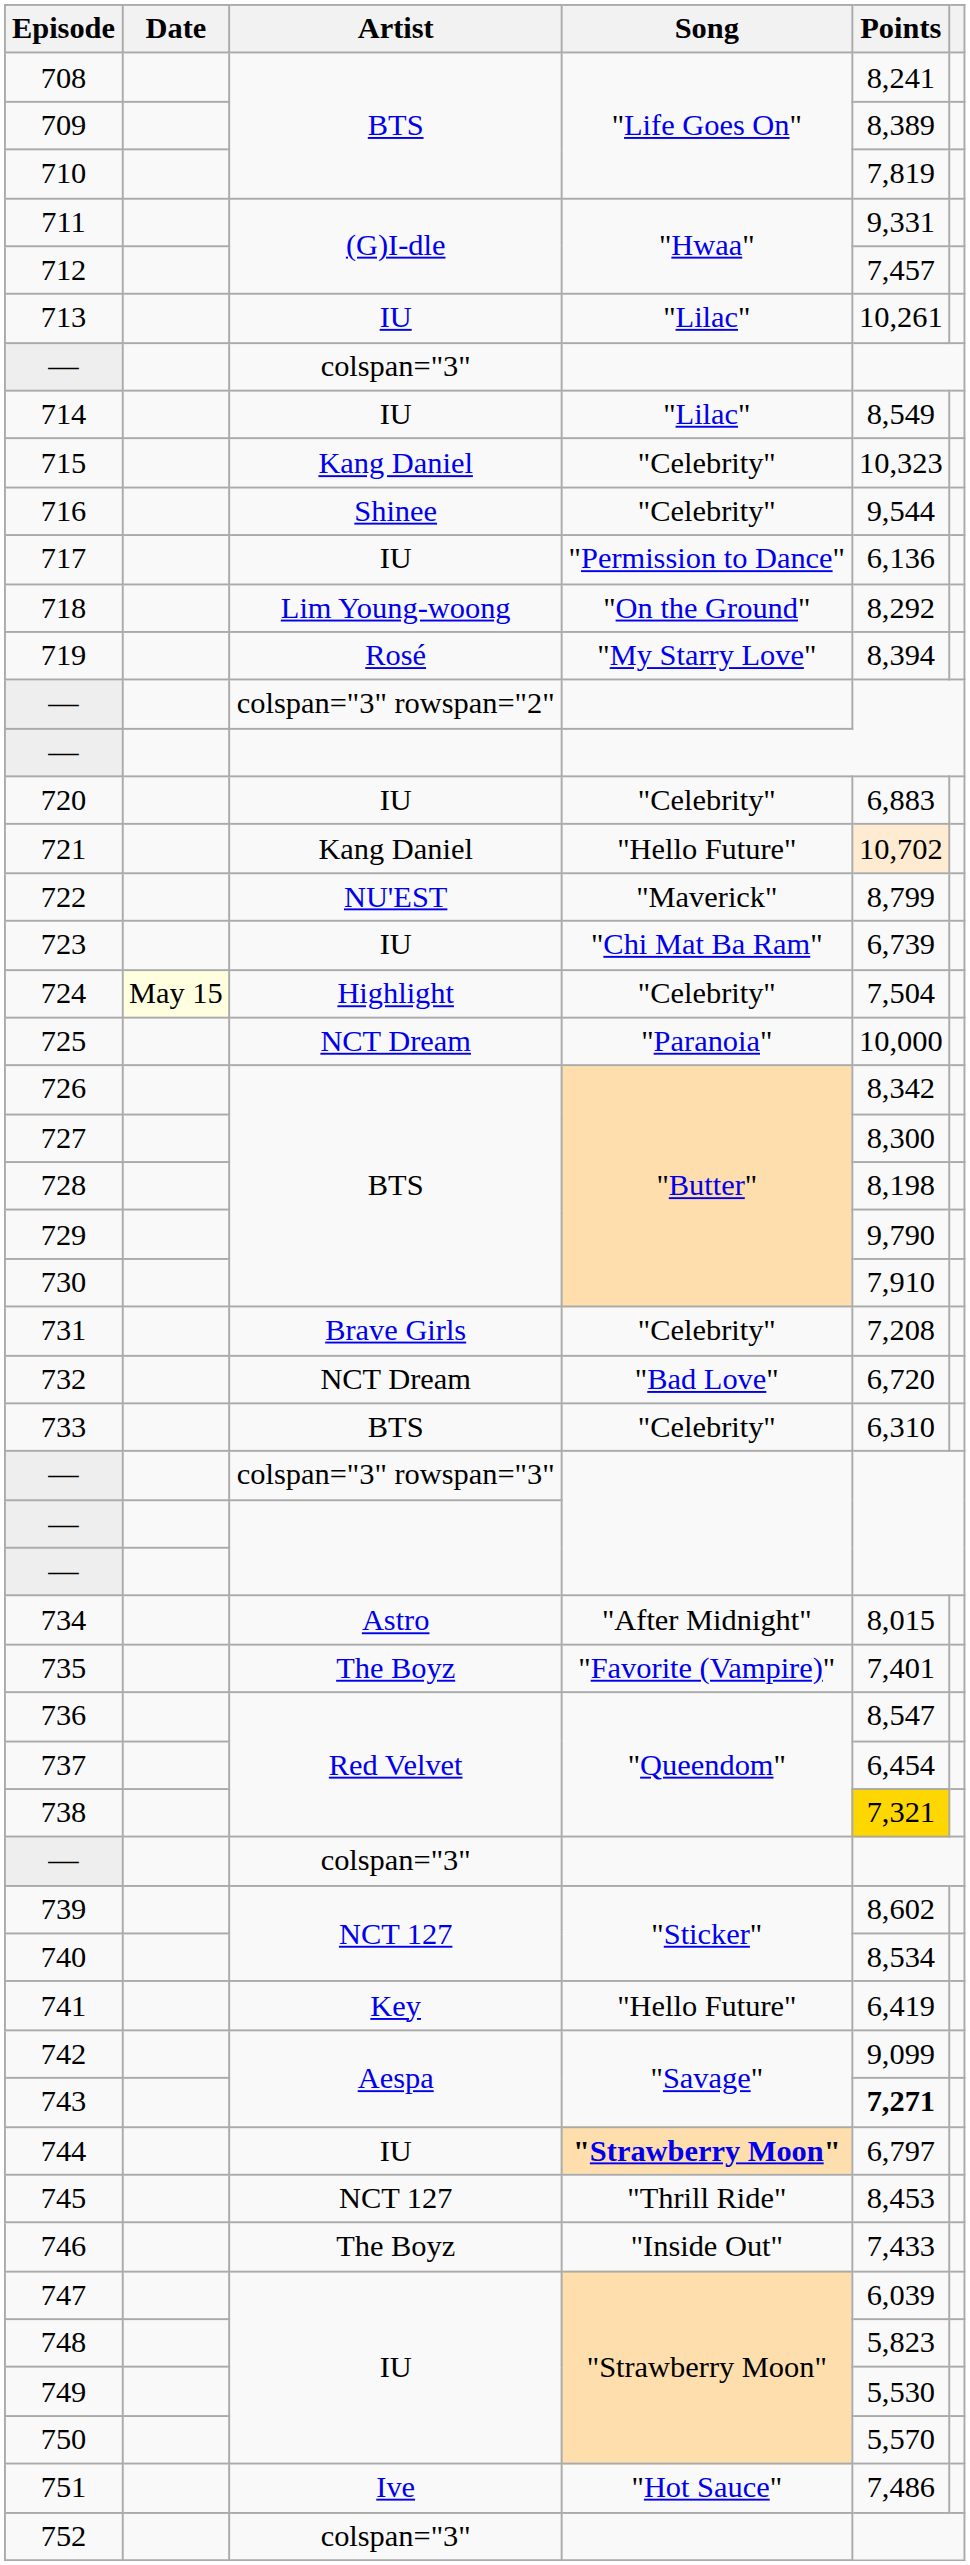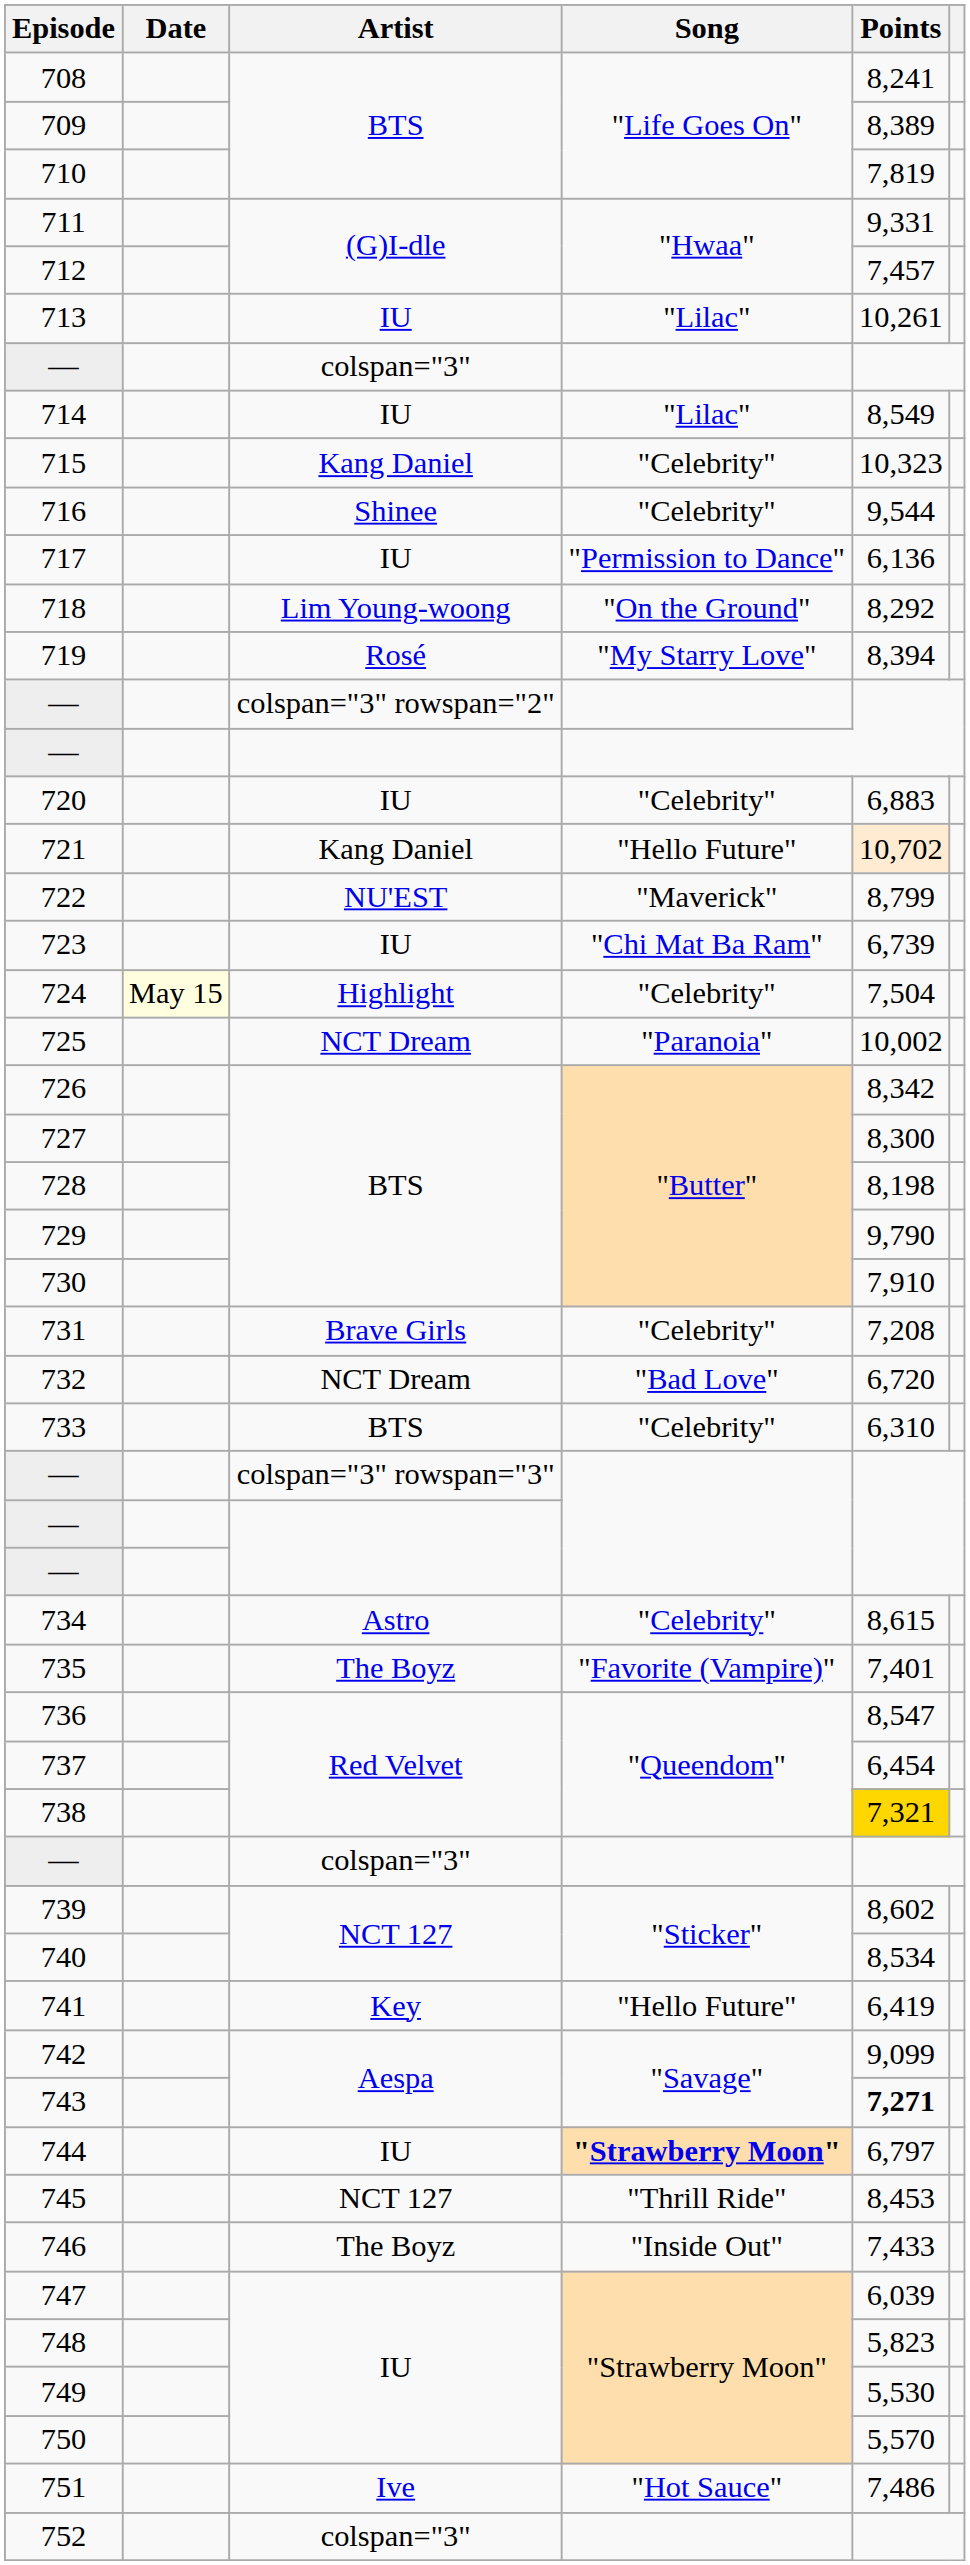725 | Points: 10,000 -> 10,002
734 | Song: "After Midnight" -> "Celebrity"
734 | Points: 8,015 -> 8,615
